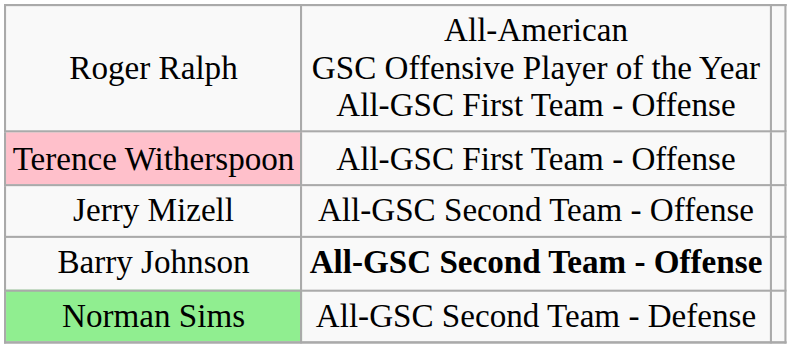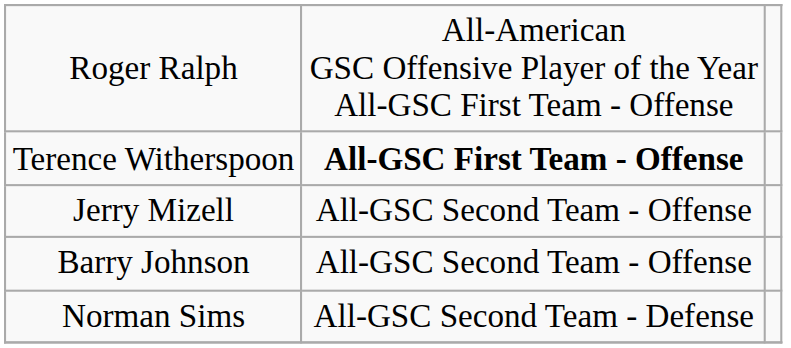row 2 | column 1: pink background -> no background
row 2 | column 2: normal -> bold
row 4 | column 2: bold -> normal
row 5 | column 1: lightgreen background -> no background
